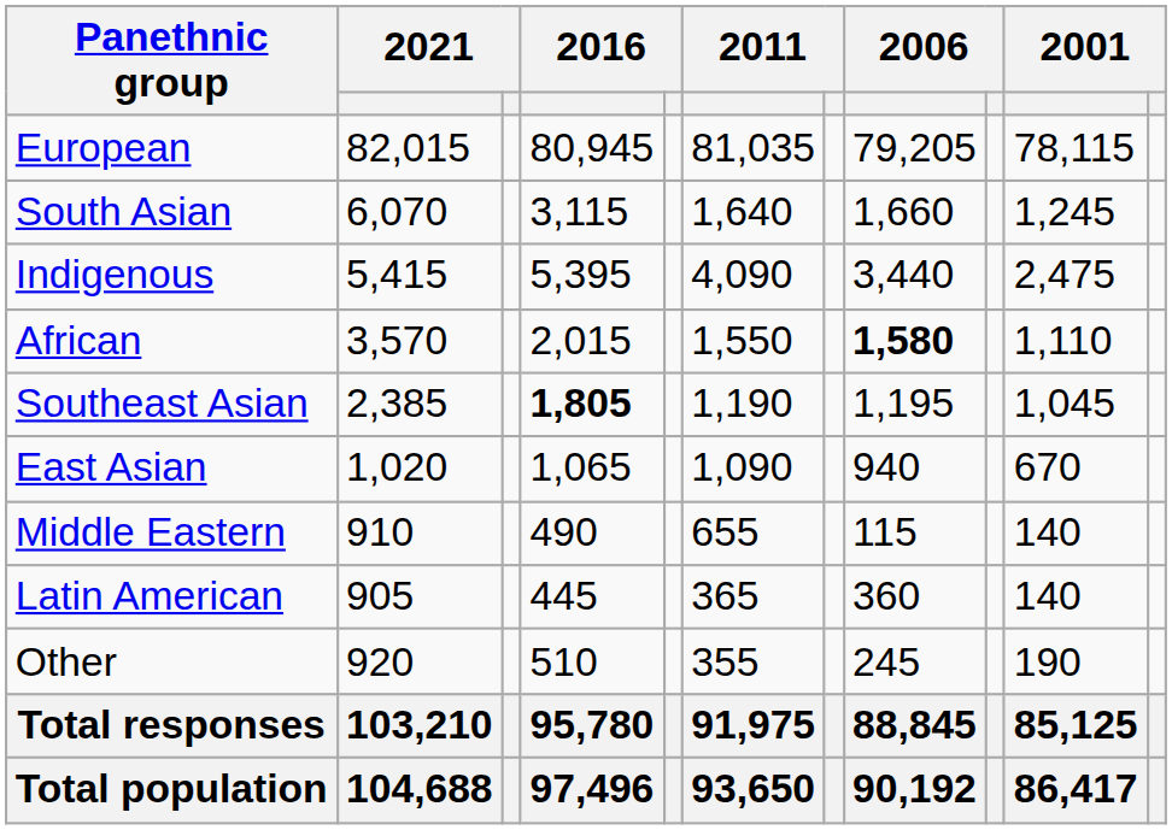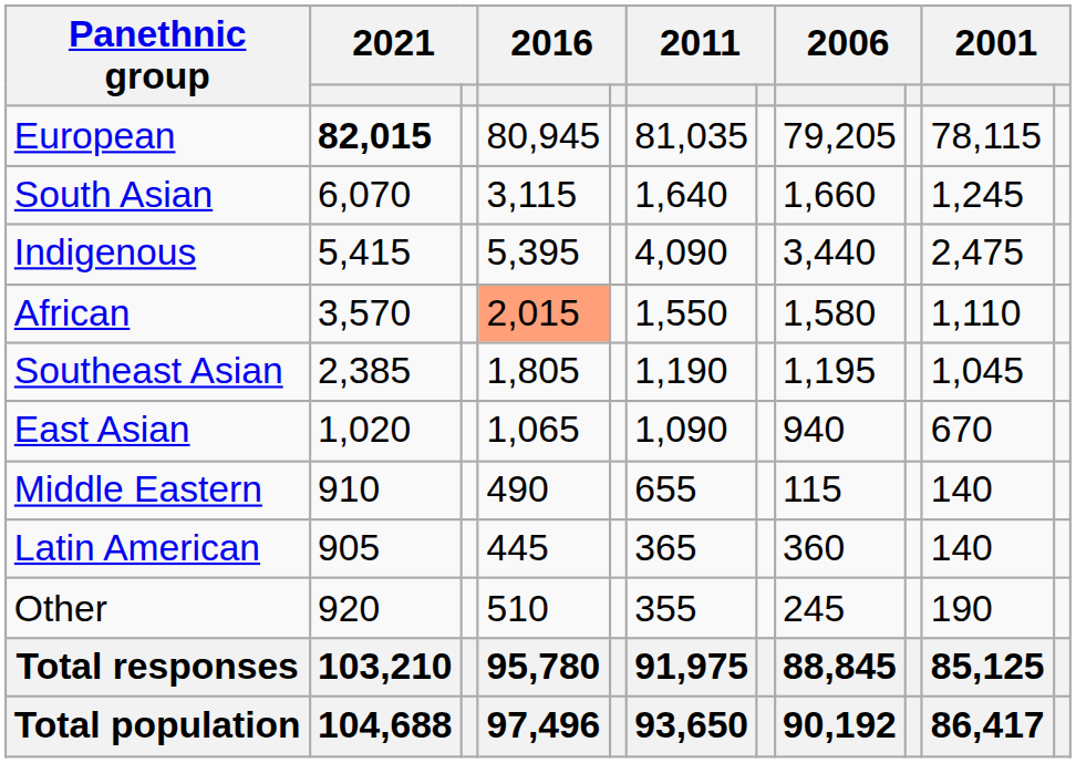European | column 2: normal -> bold
African | column 4: no background -> lightsalmon background
African | column 8: bold -> normal
Southeast Asian | column 4: bold -> normal
